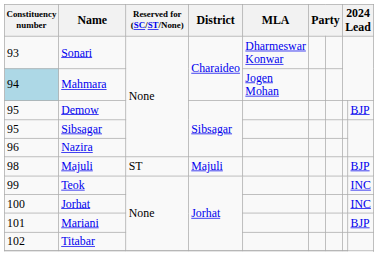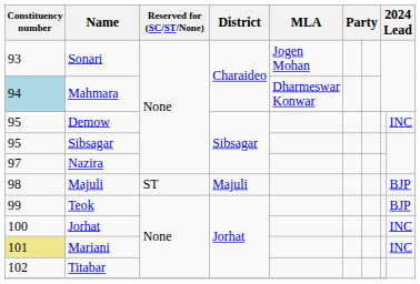Sonari | MLA: Dharmeswar Konwar -> Jogen Mohan
Mahmara | MLA: Jogen Mohan -> Dharmeswar Konwar
Demow | column 9: BJP -> INC
Nazira | Constituency number: 96 -> 97
Teok | column 9: INC -> BJP
Mariani | Constituency number: no background -> khaki background
Mariani | column 9: BJP -> INC
